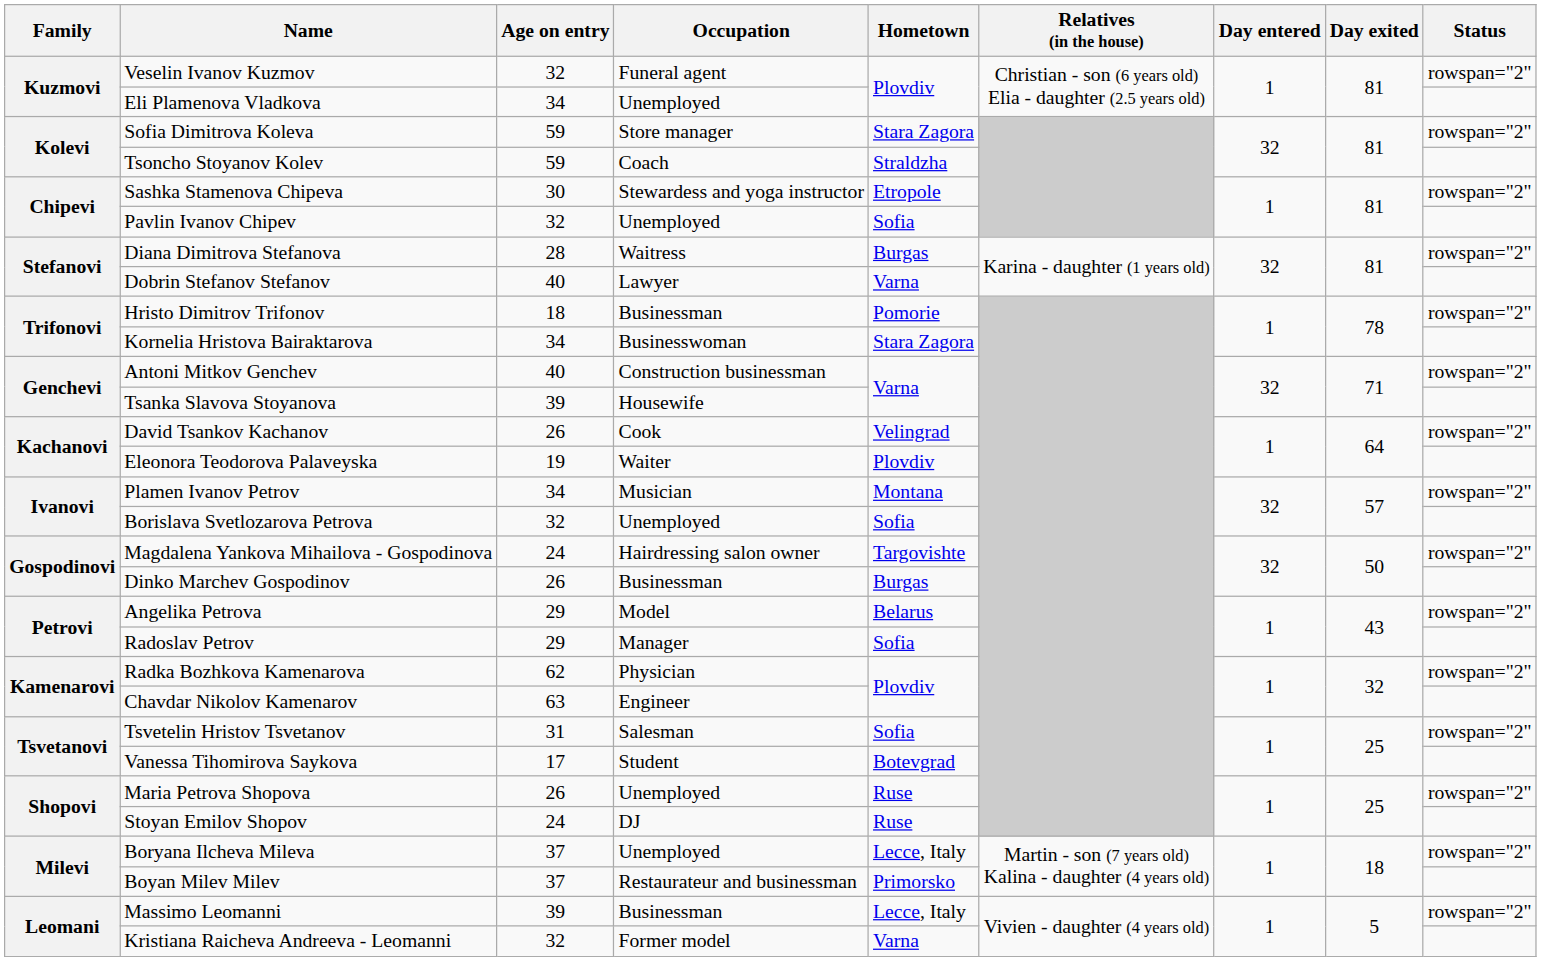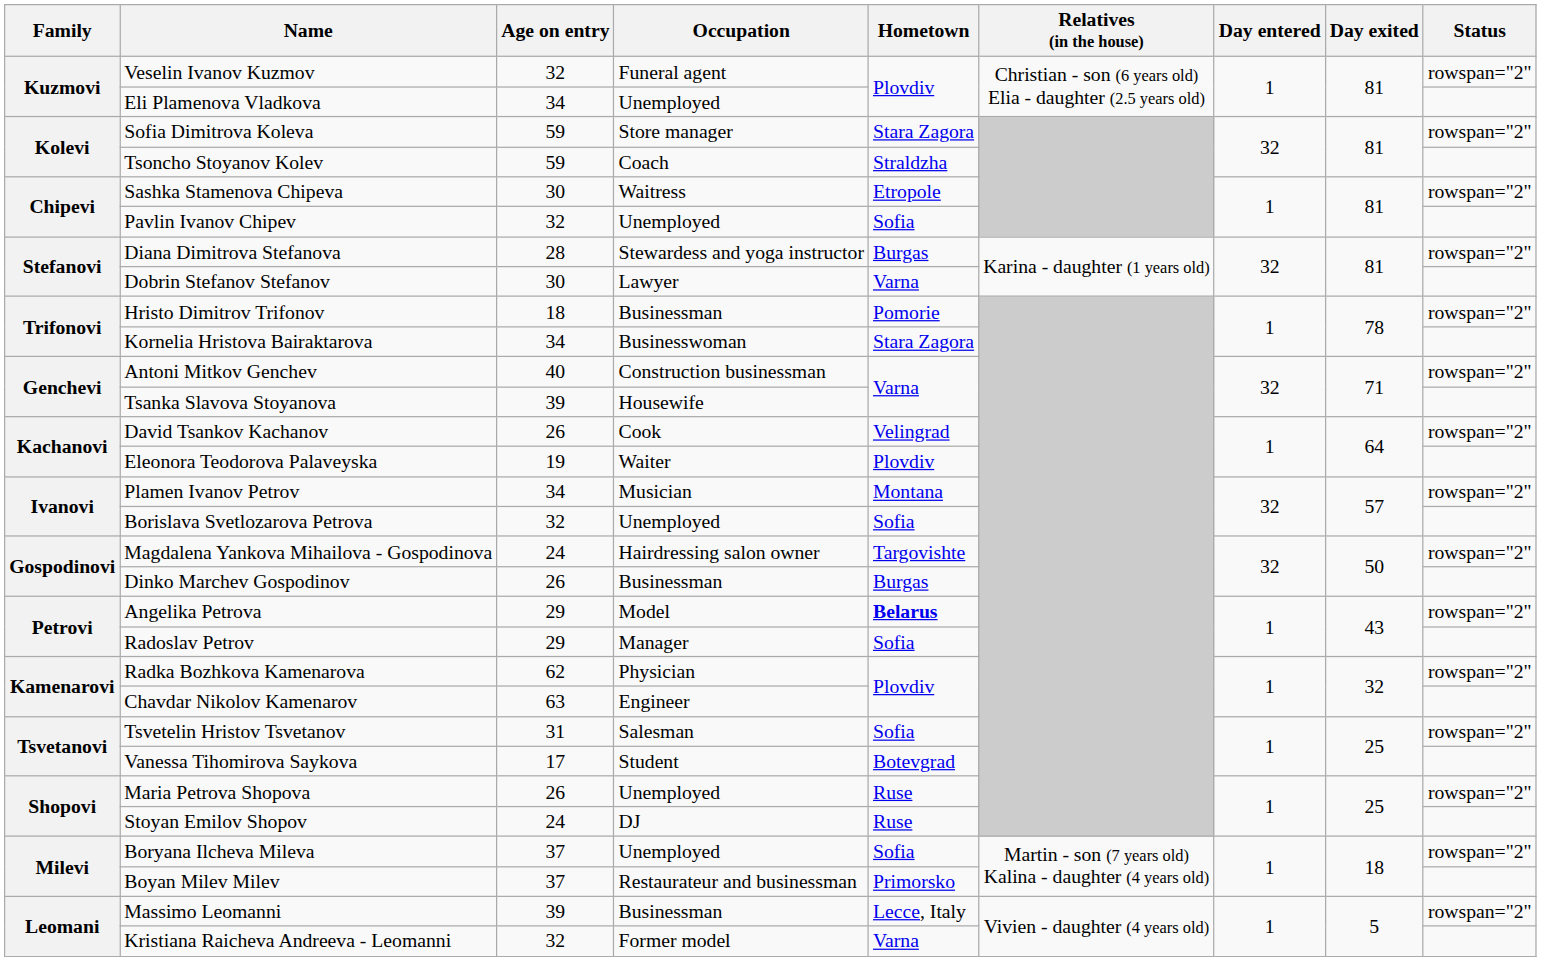Sashka Stamenova Chipeva | Occupation: Stewardess and yoga instructor -> Waitress
Diana Dimitrova Stefanova | Occupation: Waitress -> Stewardess and yoga instructor
Dobrin Stefanov Stefanov | Age on entry: 40 -> 30
Angelika Petrova | Hometown: normal -> bold
Boryana Ilcheva Mileva | Hometown: Lecce, Italy -> Sofia
